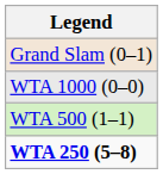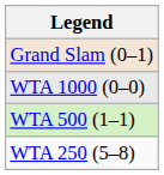row 5 | column 1: bold -> normal
